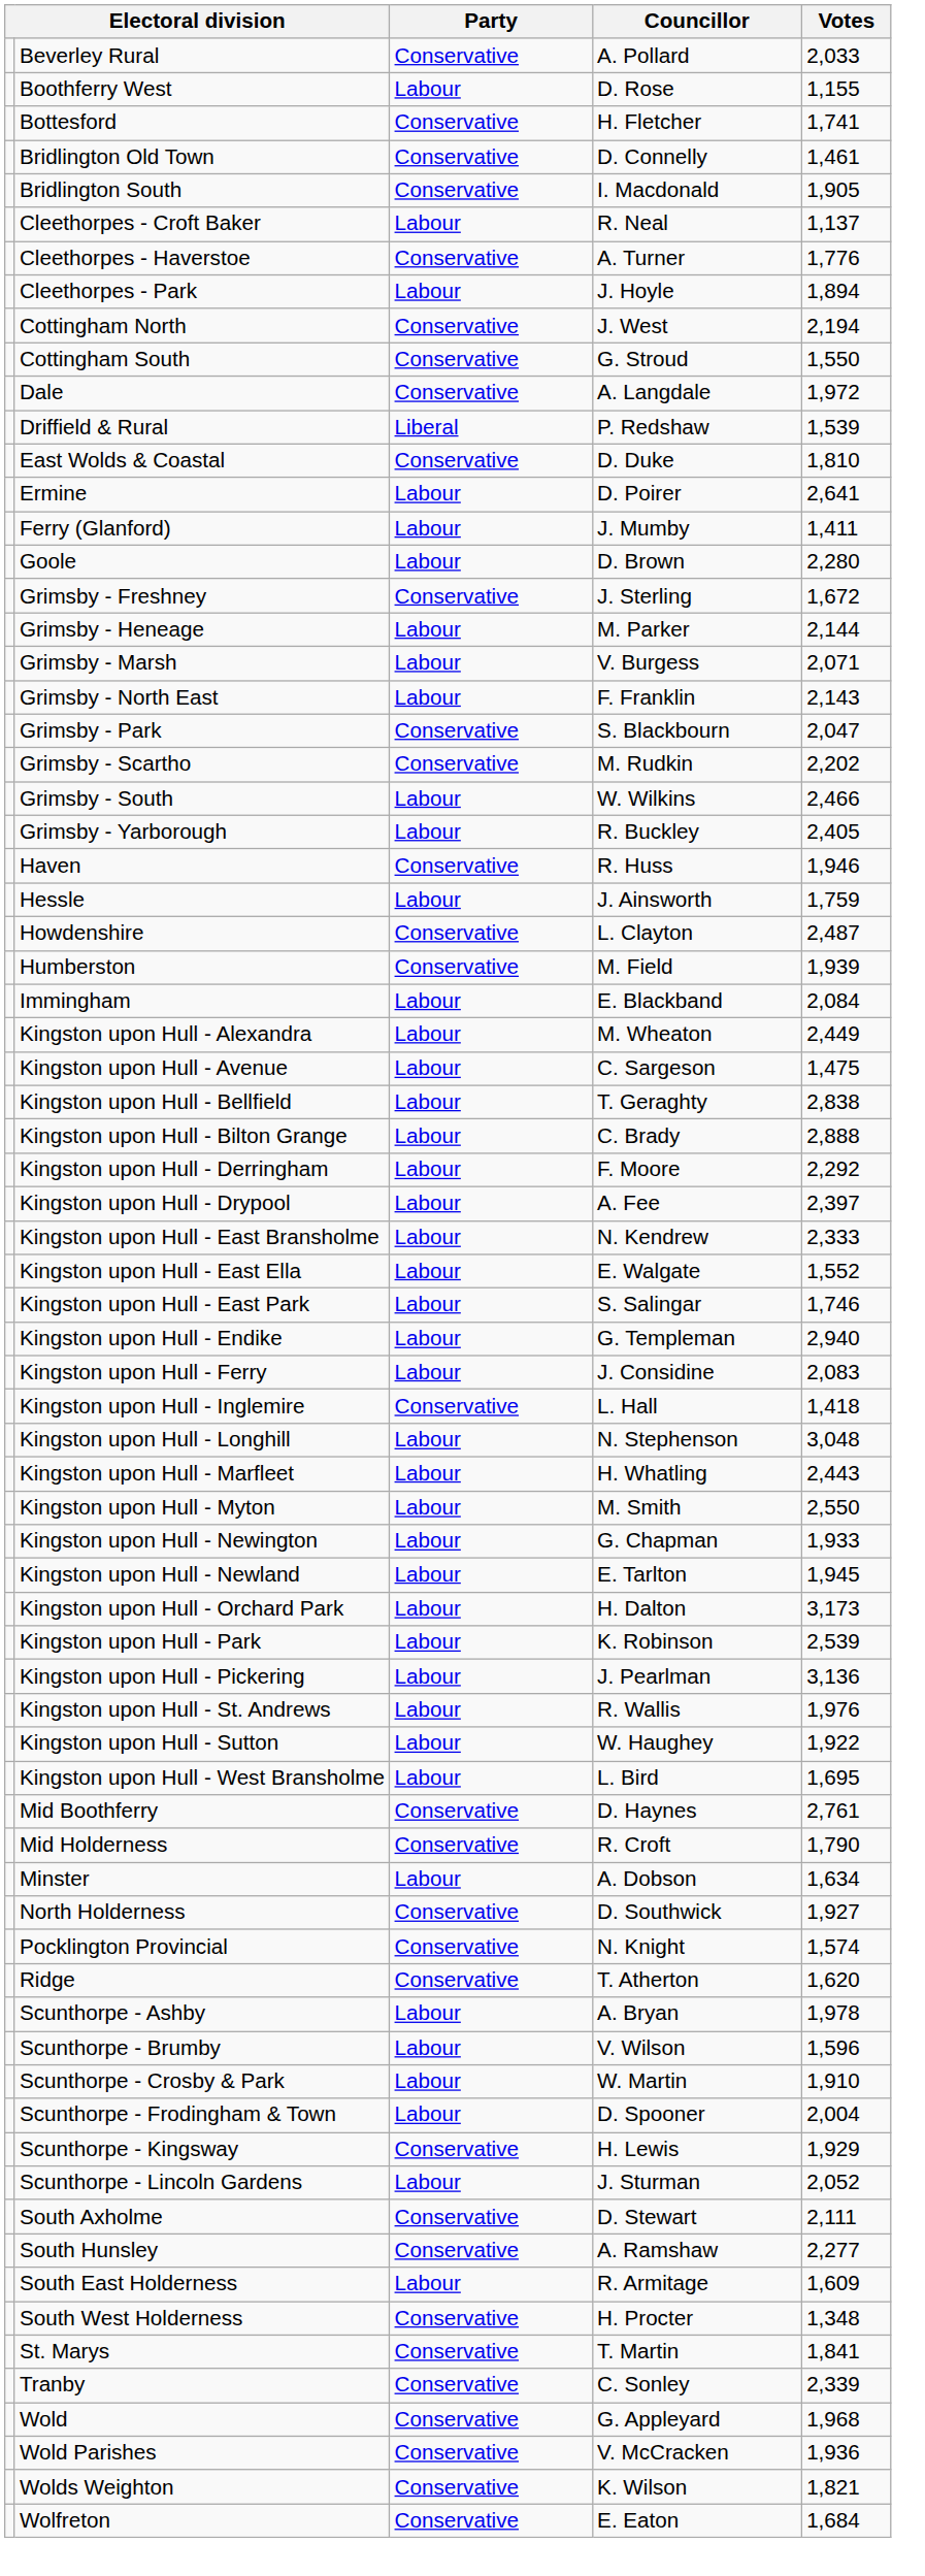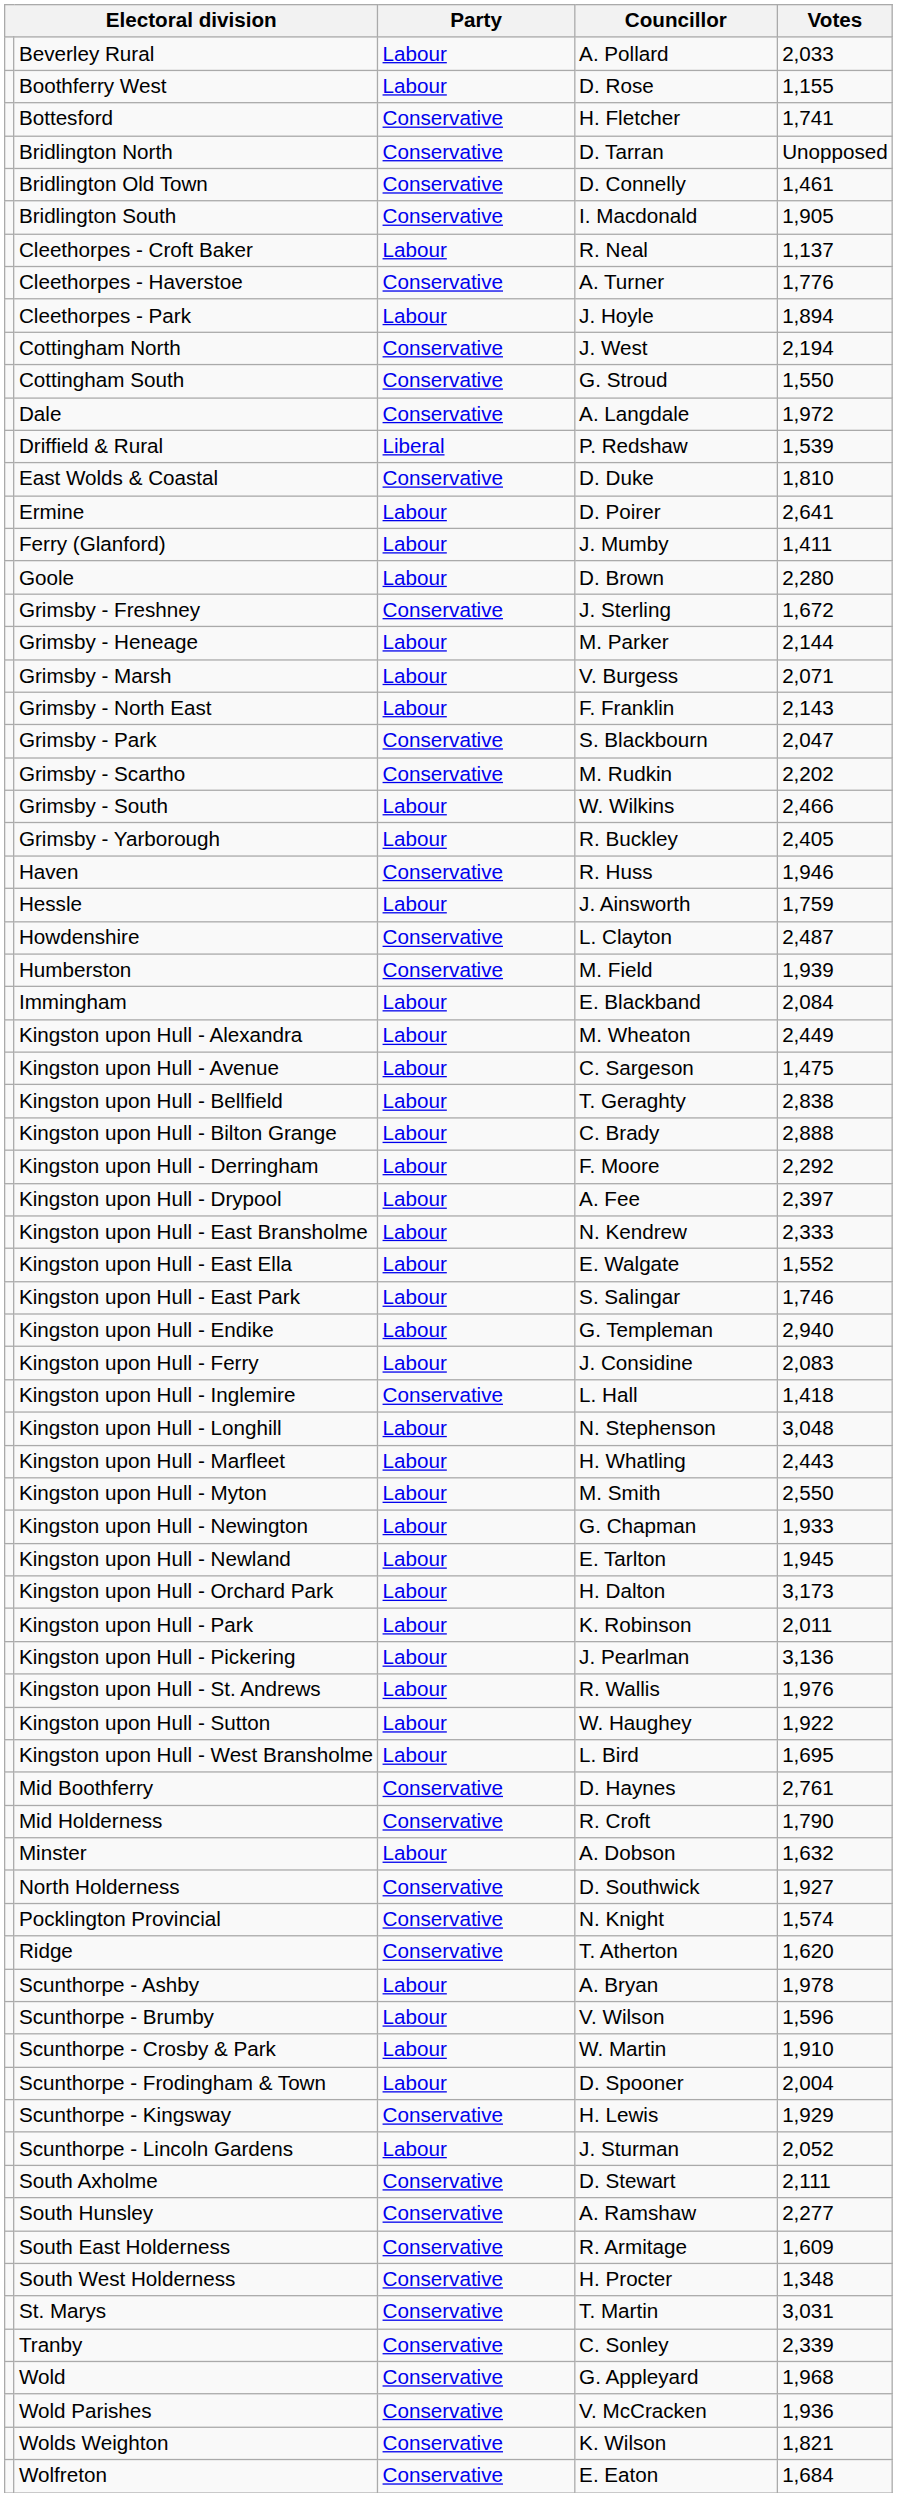Beverley Rural | Party: Conservative -> Labour
+ row: Bridlington North | Conservative | D. Tarran | Unopposed
Kingston upon Hull - Park | Votes: 2,539 -> 2,011
Minster | Votes: 1,634 -> 1,632
South East Holderness | Party: Labour -> Conservative
St. Marys | Votes: 1,841 -> 3,031
